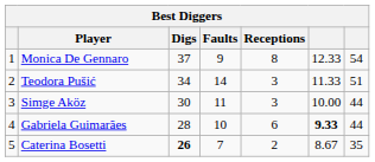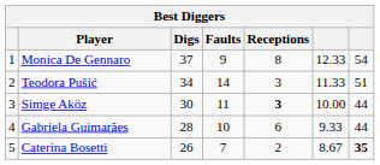Simge Aköz | Receptions: normal -> bold
Gabriela Guimarães | column 6: bold -> normal
Caterina Bosetti | Digs: bold -> normal
Caterina Bosetti | column 7: normal -> bold
